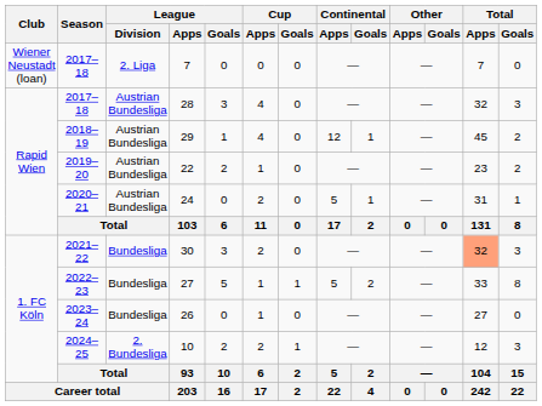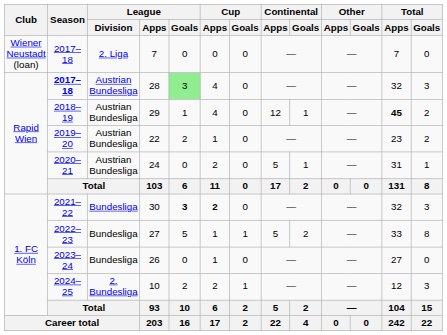28 | Season: normal -> bold
28 | League / Goals: no background -> lightgreen background
29 | Total / Apps: normal -> bold
30 | League / Goals: normal -> bold
30 | Cup / Apps: normal -> bold
30 | Total / Apps: lightsalmon background -> no background
